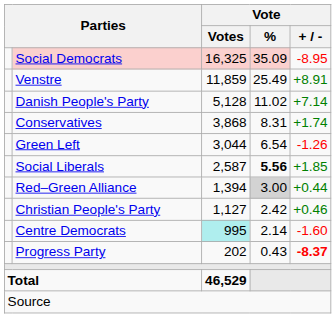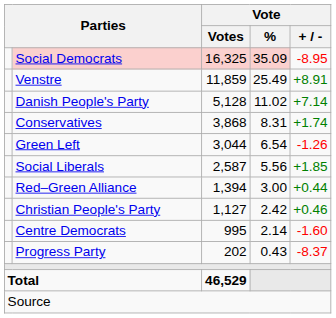Social Liberals | Vote / %: bold -> normal
Red–Green Alliance | Vote / %: lightgrey background -> no background
Centre Democrats | Vote / Votes: paleturquoise background -> no background
Progress Party | Vote / + / -: bold -> normal
